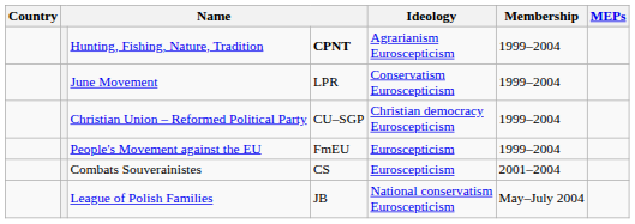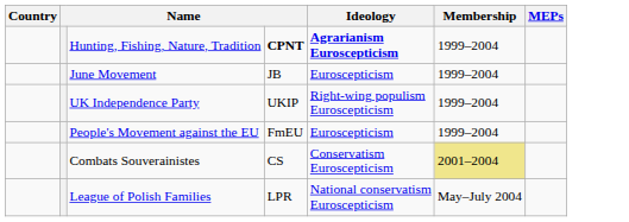Hunting, Fishing, Nature, Tradition | Ideology: normal -> bold
June Movement | column 4: LPR -> JB
June Movement | Ideology: Conservatism Euroscepticism -> Euroscepticism
- row: Christian Union – Reformed Political Party | CU–SGP | Christian democracy Euroscepticism | 1999–2004
+ row: UK Independence Party | UKIP | Right-wing populism Euroscepticism | 1999–2004
Combats Souverainistes | Ideology: Euroscepticism -> Conservatism Euroscepticism
Combats Souverainistes | Membership: no background -> khaki background
League of Polish Families | column 4: JB -> LPR
